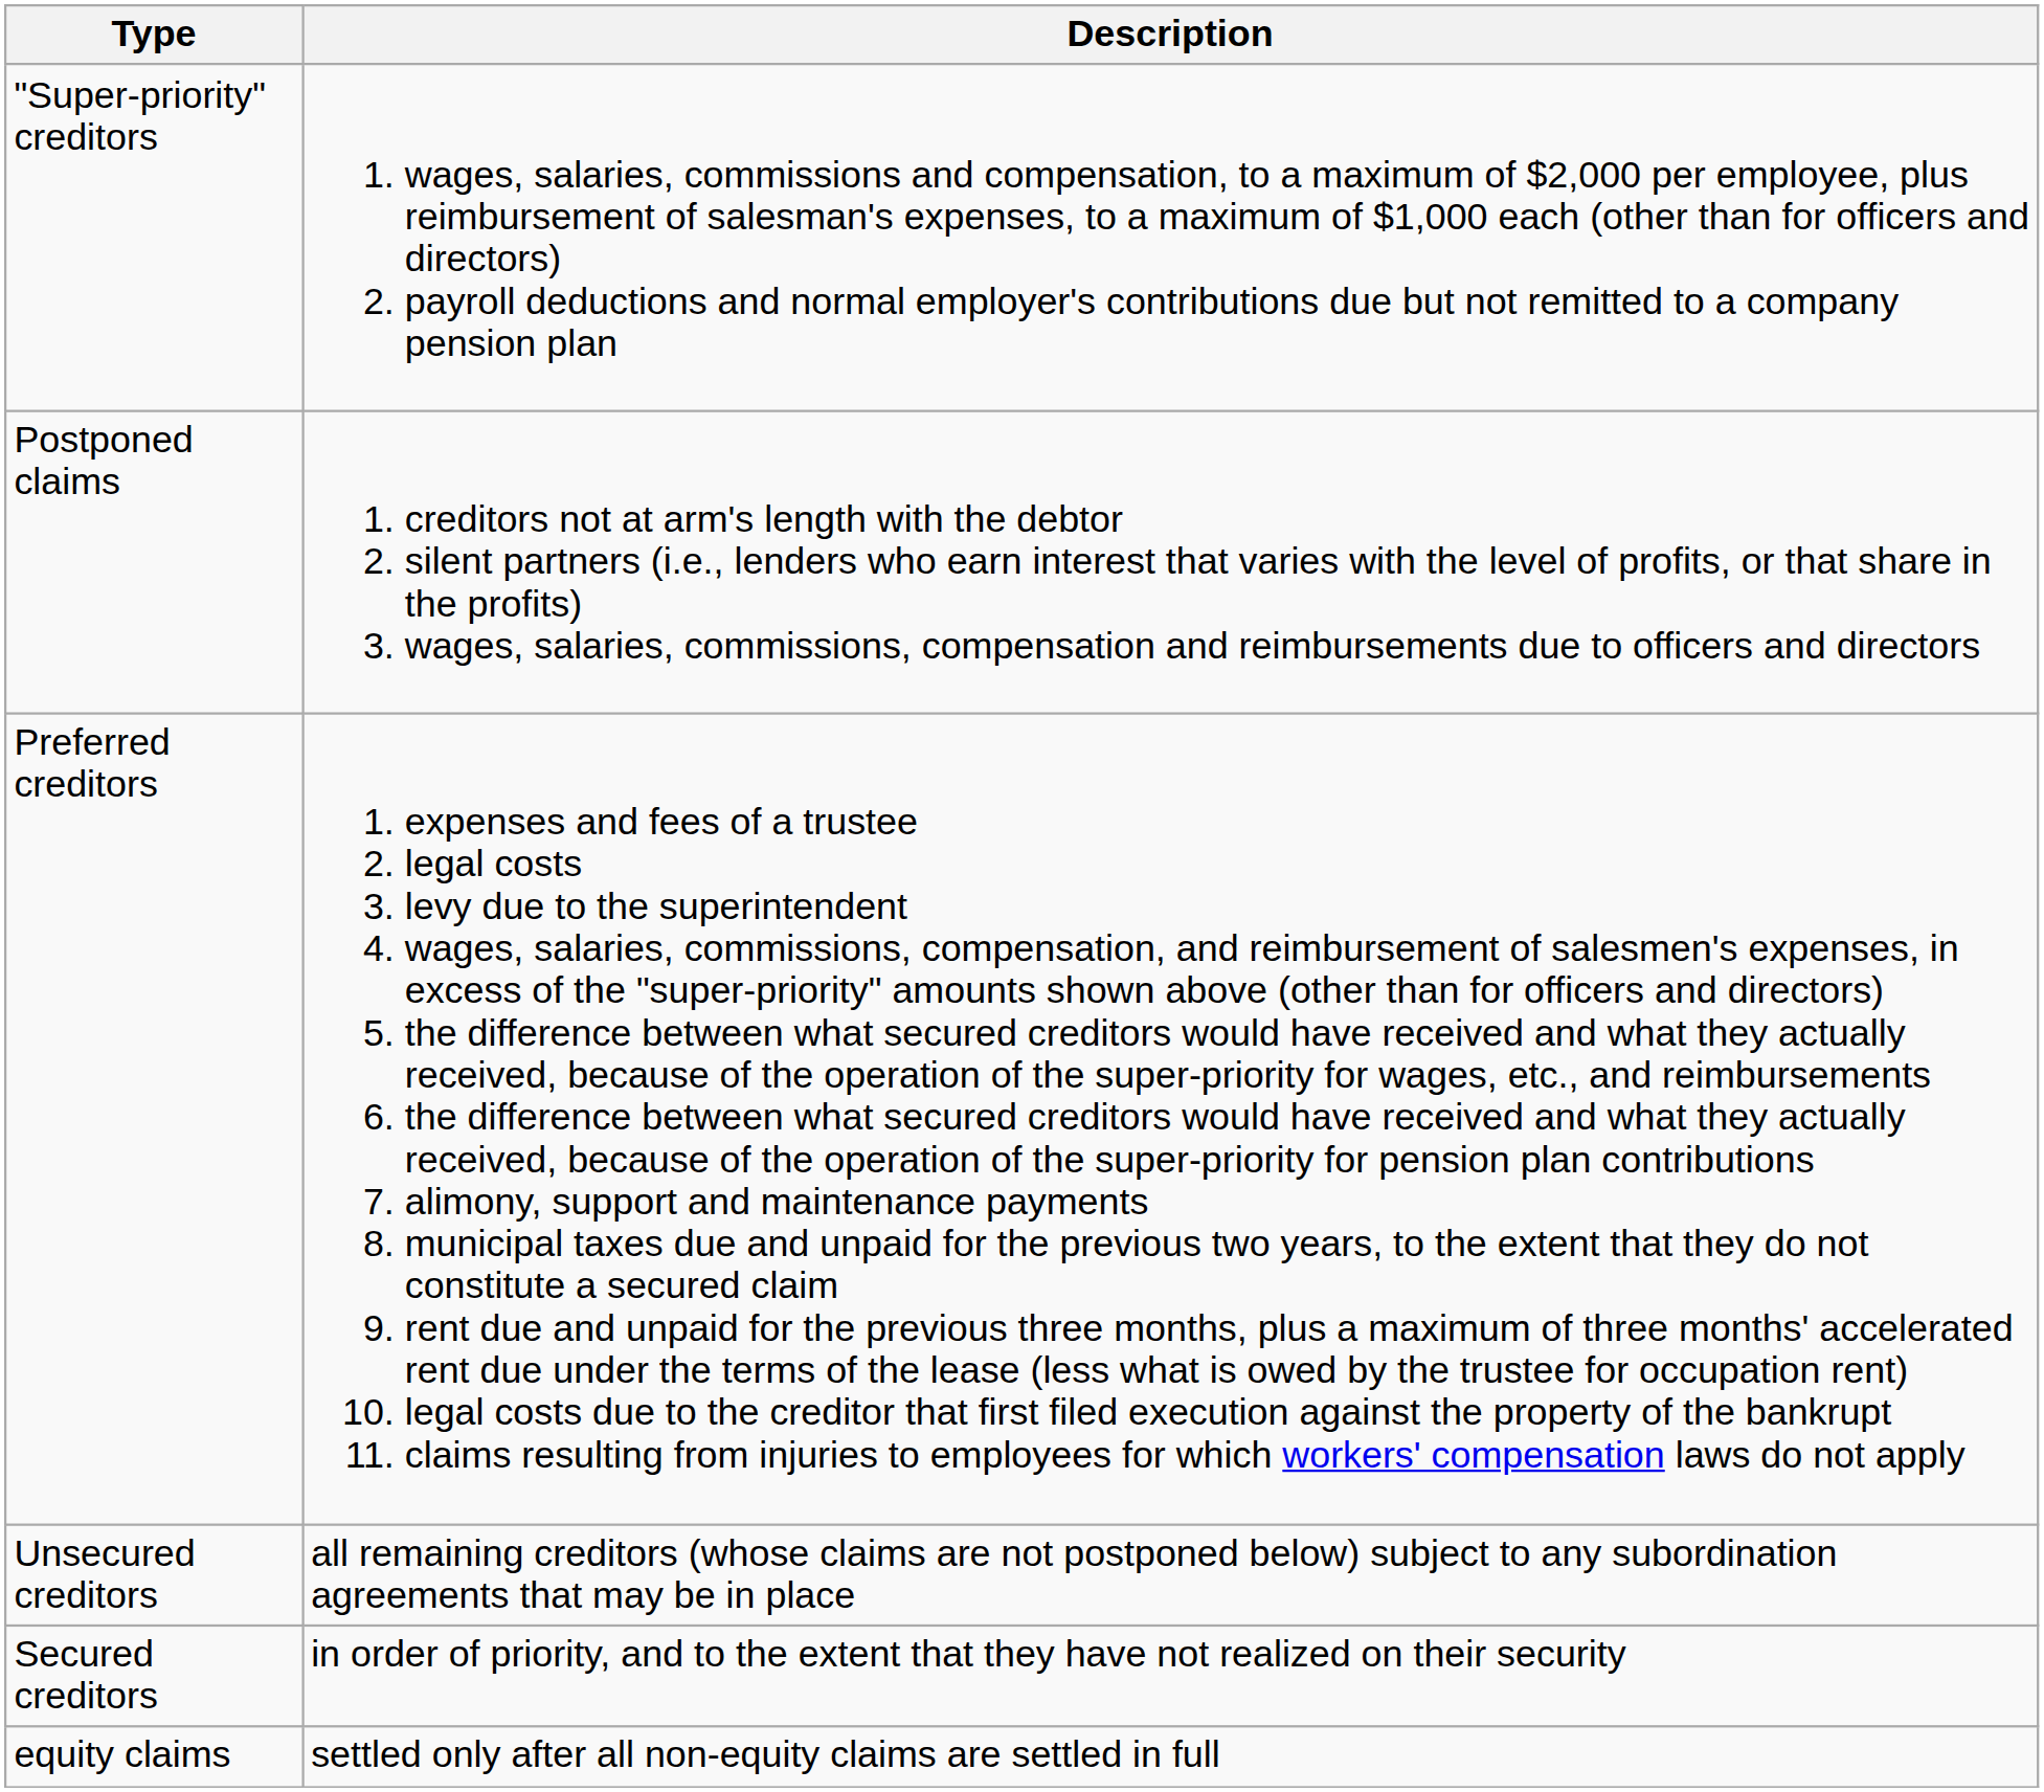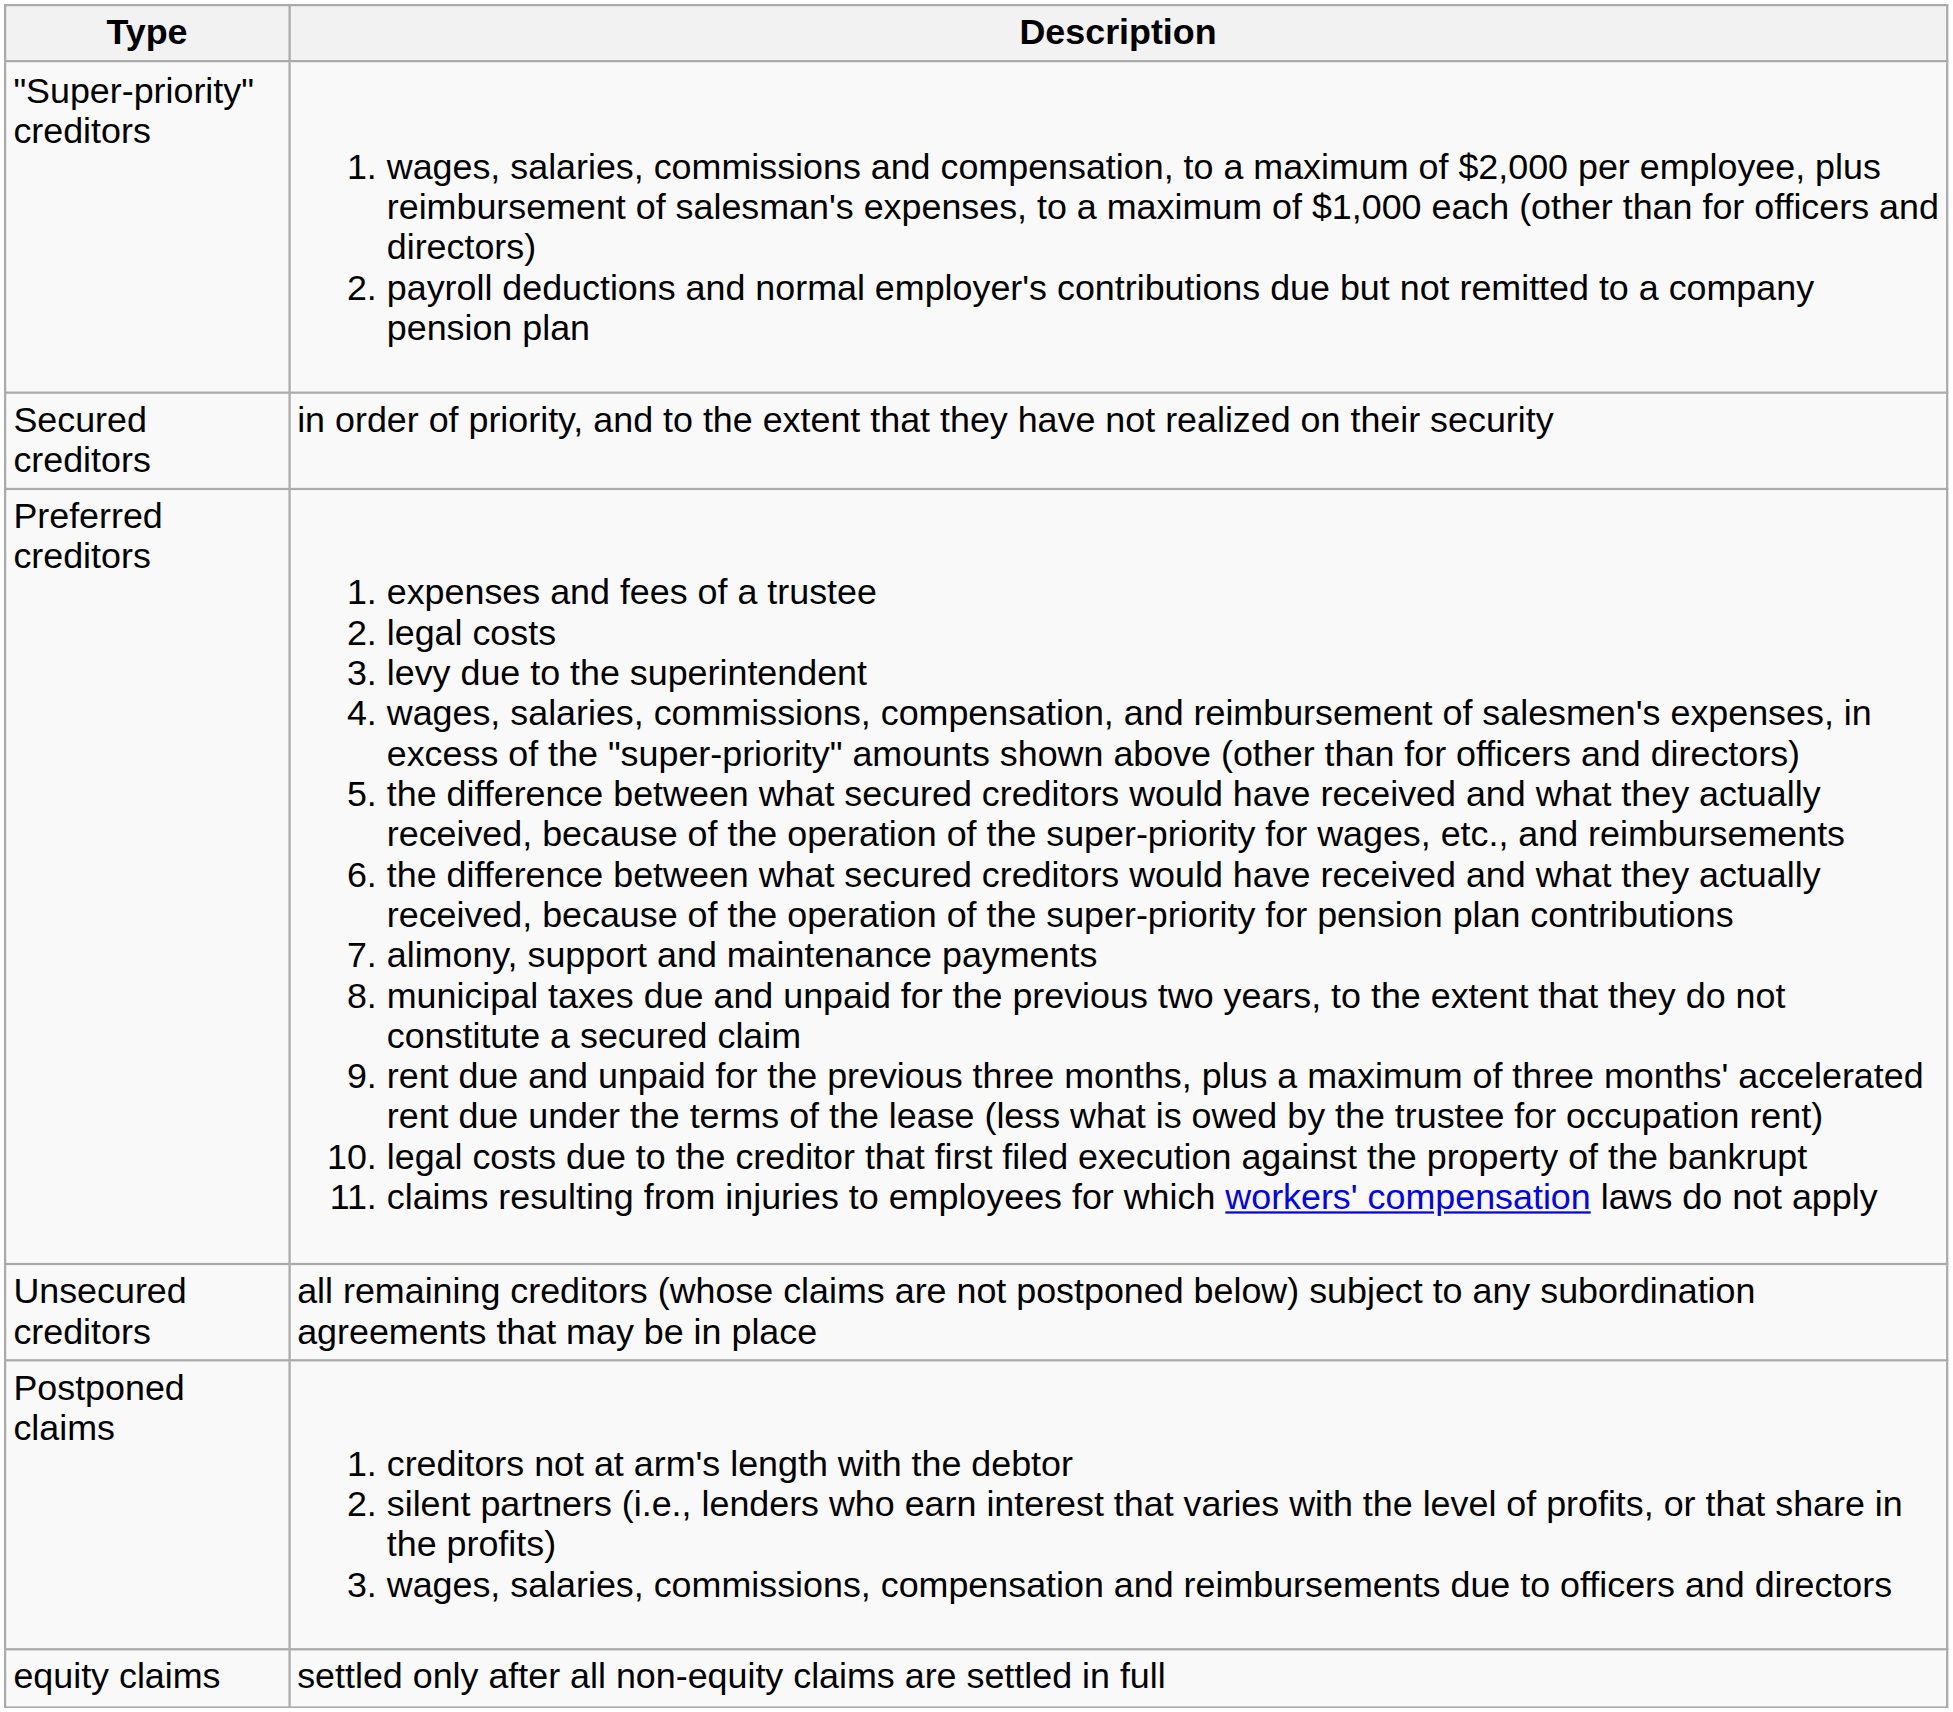rows swapped: Secured creditors <-> Postponed claims
